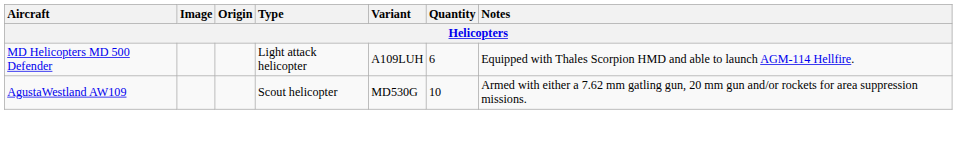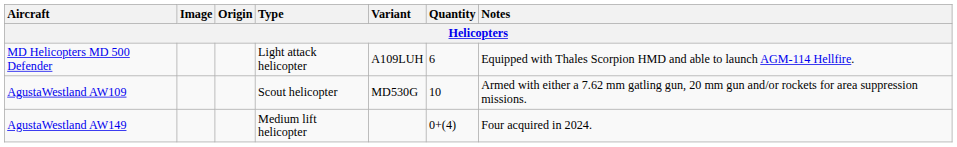+ row: AgustaWestland AW149 | Medium lift helicopter | 0+(4) | Four acquired in 2024.
